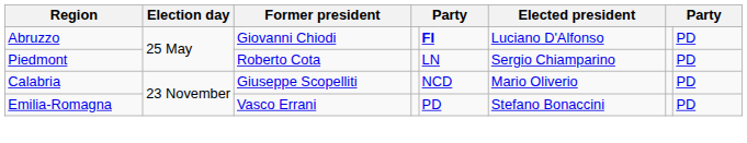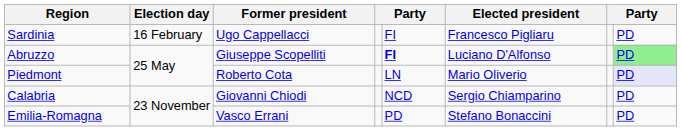+ row: Sardinia | 16 February | Ugo Cappellacci | FI | Francesco Pigliaru | PD
Abruzzo | Former president: Giovanni Chiodi -> Giuseppe Scopelliti
Abruzzo | column 8: no background -> lightgreen background
Piedmont | Elected president: Sergio Chiamparino -> Mario Oliverio
Piedmont | column 8: no background -> lavender background
Calabria | Former president: Giuseppe Scopelliti -> Giovanni Chiodi
Calabria | Elected president: Mario Oliverio -> Sergio Chiamparino
